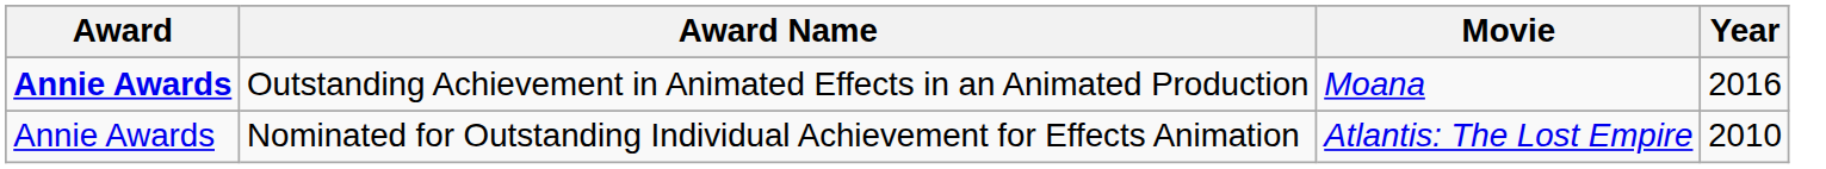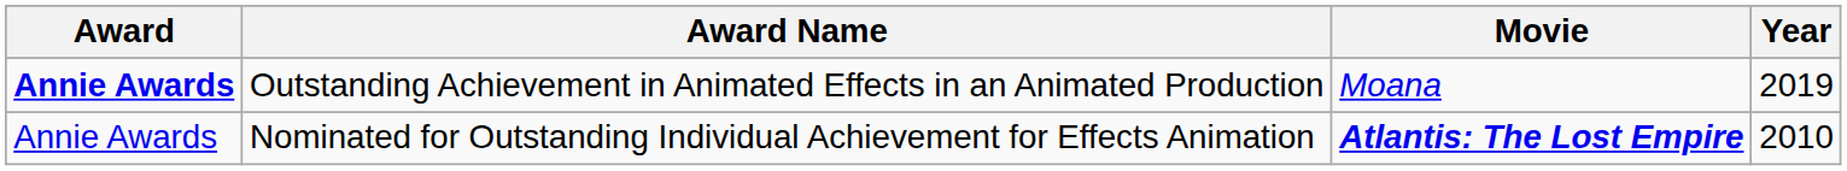row 2 | Year: 2016 -> 2019
row 3 | Movie: normal -> bold
